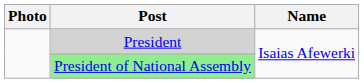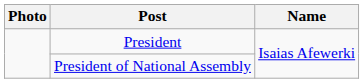President | Post: lightgrey background -> no background
President of National Assembly | Post: lightgreen background -> no background
